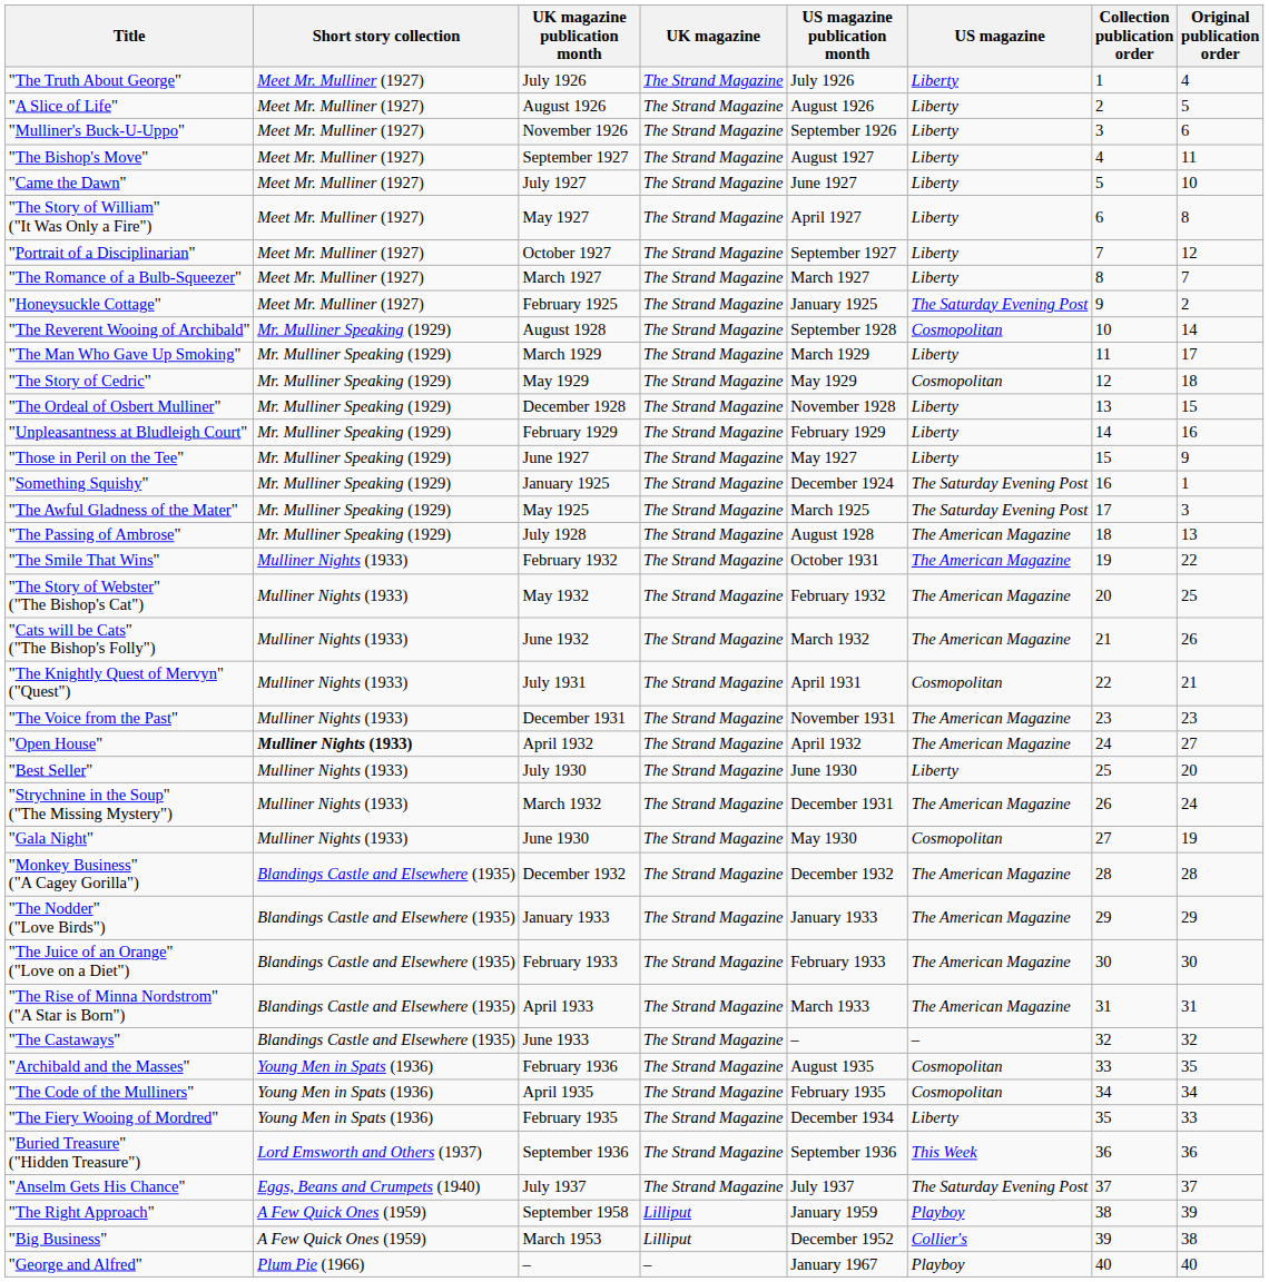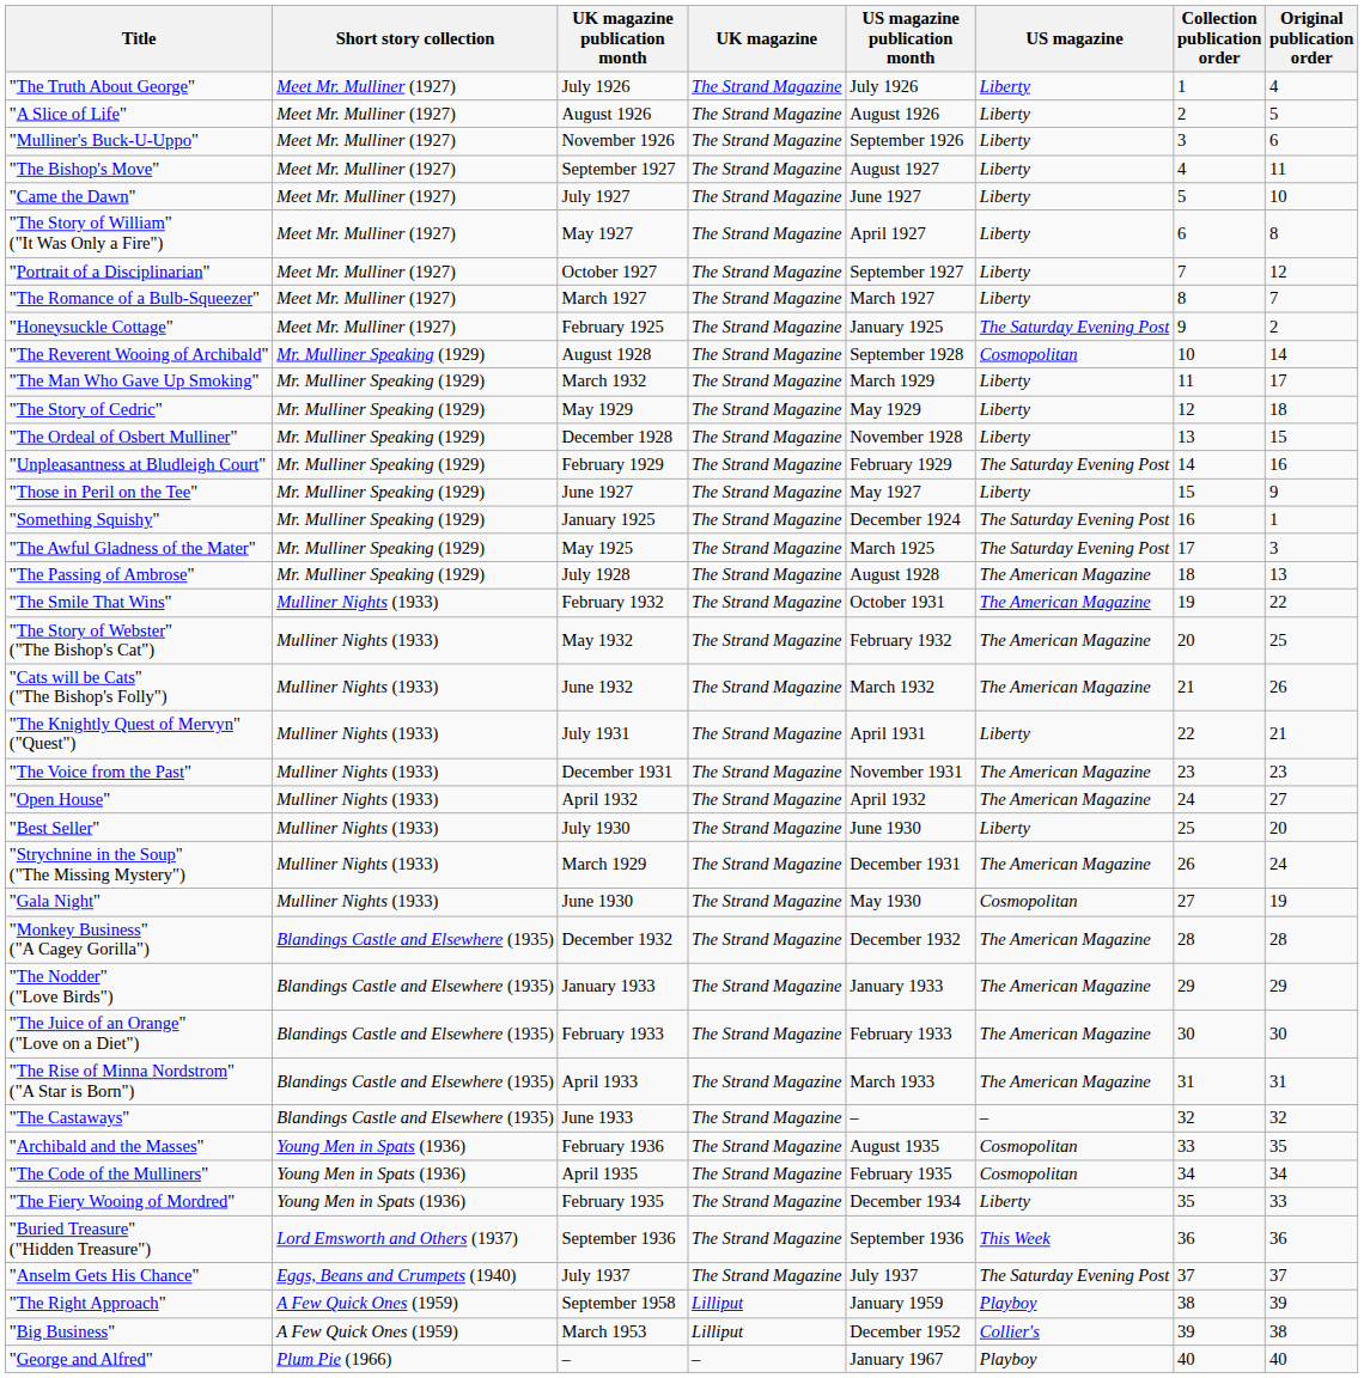"The Man Who Gave Up Smoking" | UK magazine publication month: March 1929 -> March 1932
"The Story of Cedric" | US magazine: Cosmopolitan -> Liberty
"Unpleasantness at Bludleigh Court" | US magazine: Liberty -> The Saturday Evening Post
"The Knightly Quest of Mervyn" ("Quest") | US magazine: Cosmopolitan -> Liberty
"Open House" | Short story collection: bold -> normal
"Strychnine in the Soup" ("The Missing Mystery") | UK magazine publication month: March 1932 -> March 1929
